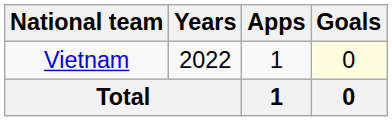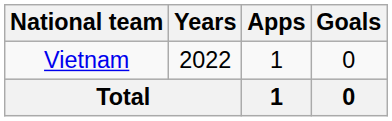Vietnam | Goals: lightyellow background -> no background
